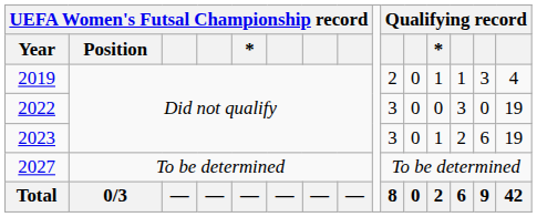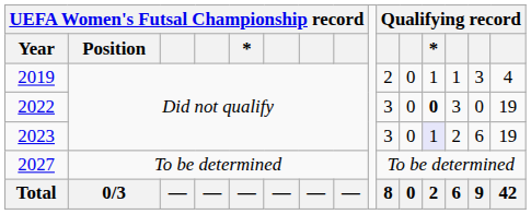2022 | Qualifying record / *: normal -> bold
2023 | Qualifying record / *: no background -> lavender background
